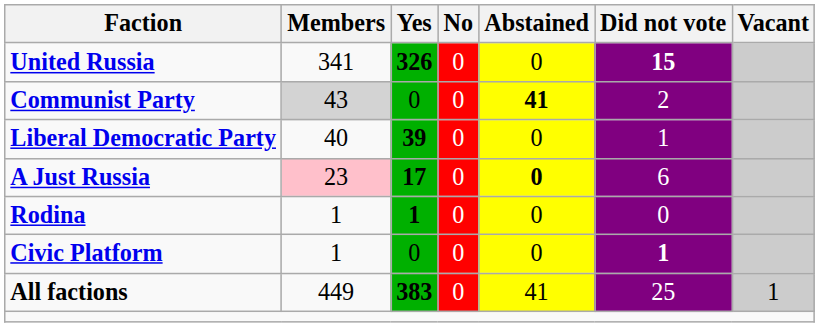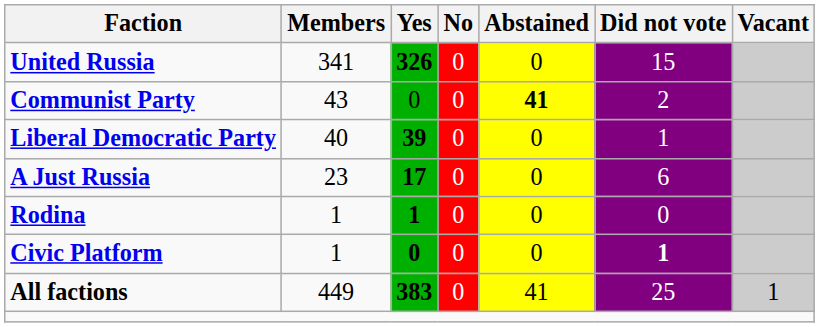United Russia | Did not vote: bold -> normal
Communist Party | Members: lightgrey background -> no background
A Just Russia | Members: pink background -> no background
A Just Russia | Abstained: bold -> normal
Civic Platform | Yes: normal -> bold
